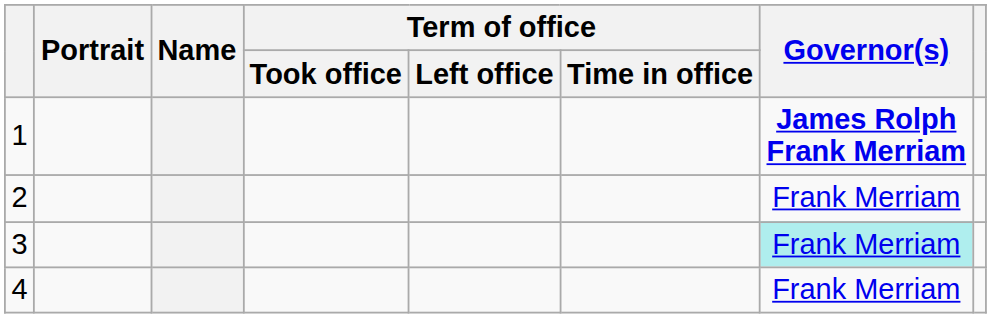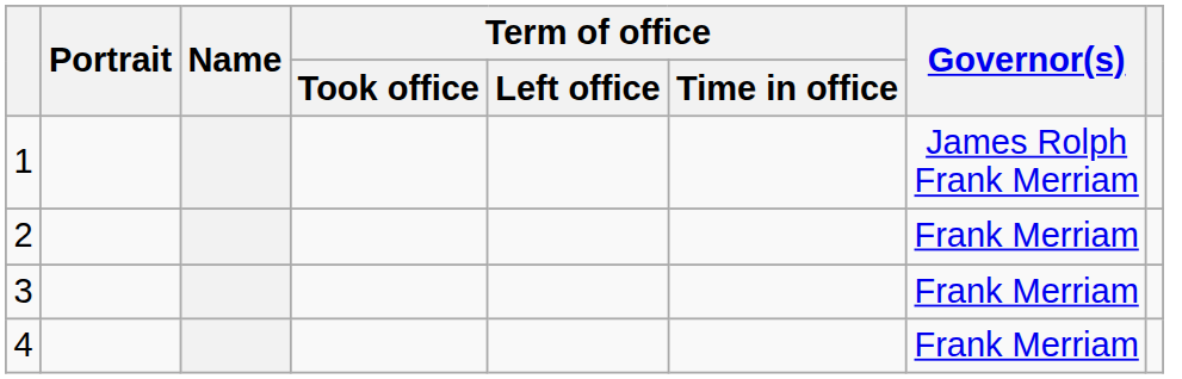1 | Governor(s): bold -> normal
3 | Governor(s): paleturquoise background -> no background
